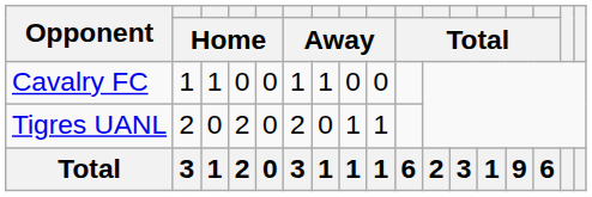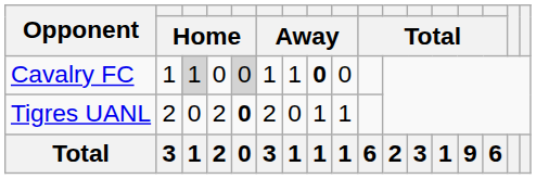Cavalry FC | column 3: no background -> lightgrey background
Cavalry FC | column 5: no background -> lightgrey background
Cavalry FC | column 8: normal -> bold
Tigres UANL | column 5: normal -> bold
